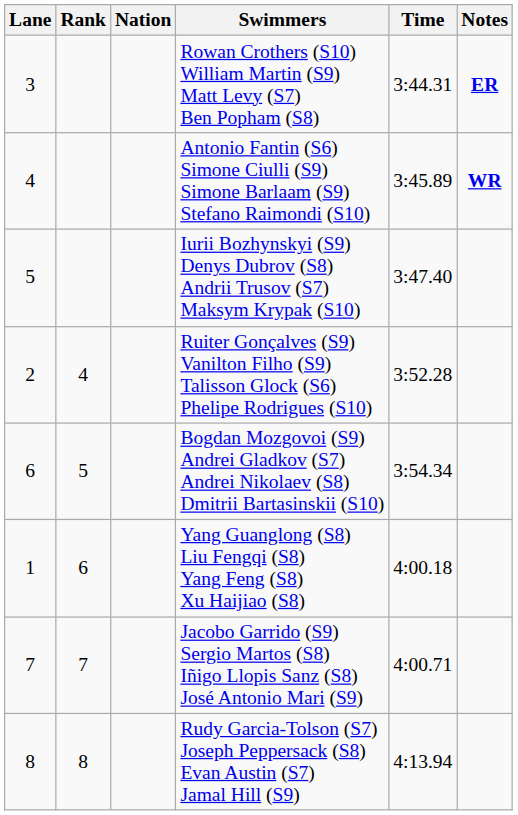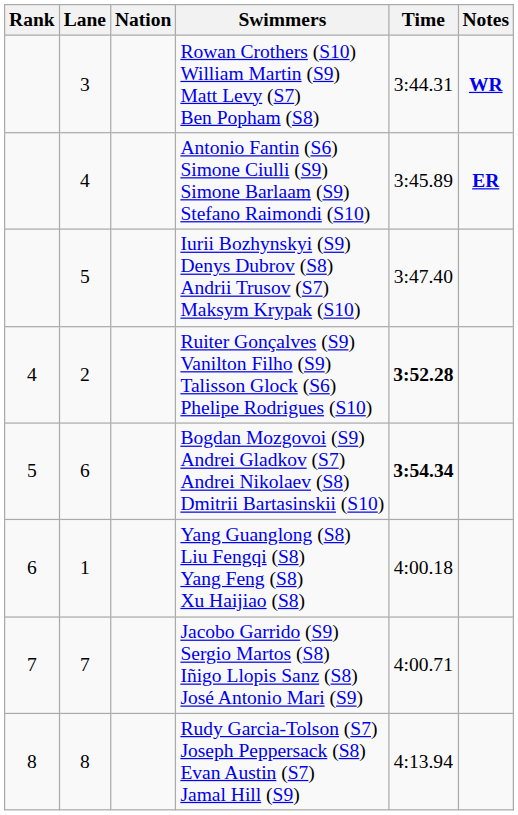columns swapped: Rank <-> Lane
row 2 | Notes: ER -> WR
row 3 | Notes: WR -> ER
row 5 | Time: normal -> bold
row 6 | Time: normal -> bold
